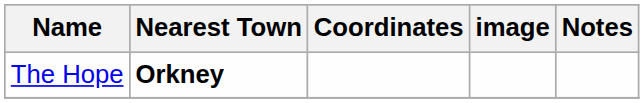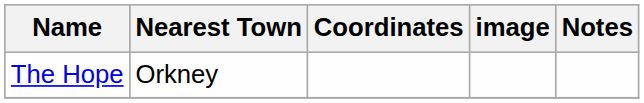The Hope | Nearest Town: bold -> normal
